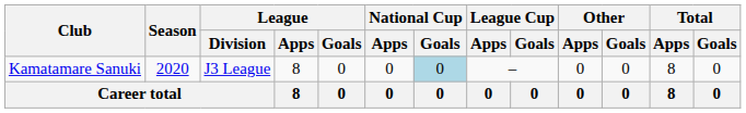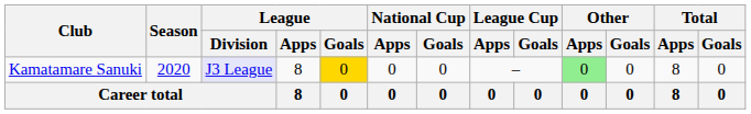Kamatamare Sanuki | League / Division: no background -> lavender background
Kamatamare Sanuki | League / Goals: no background -> gold background
Kamatamare Sanuki | National Cup / Goals: lightblue background -> no background
Kamatamare Sanuki | Other / Apps: no background -> lightgreen background
